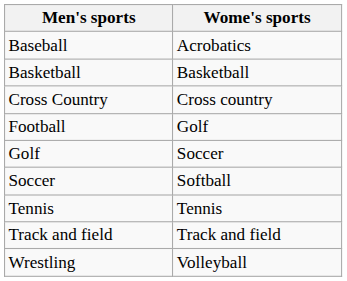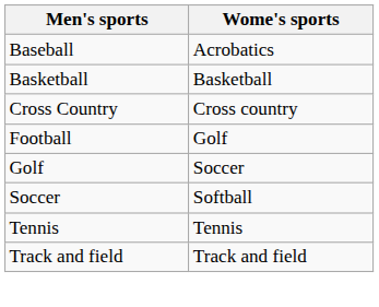- row: Wrestling | Volleyball
